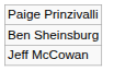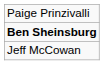row 2 | column 1: normal -> bold
